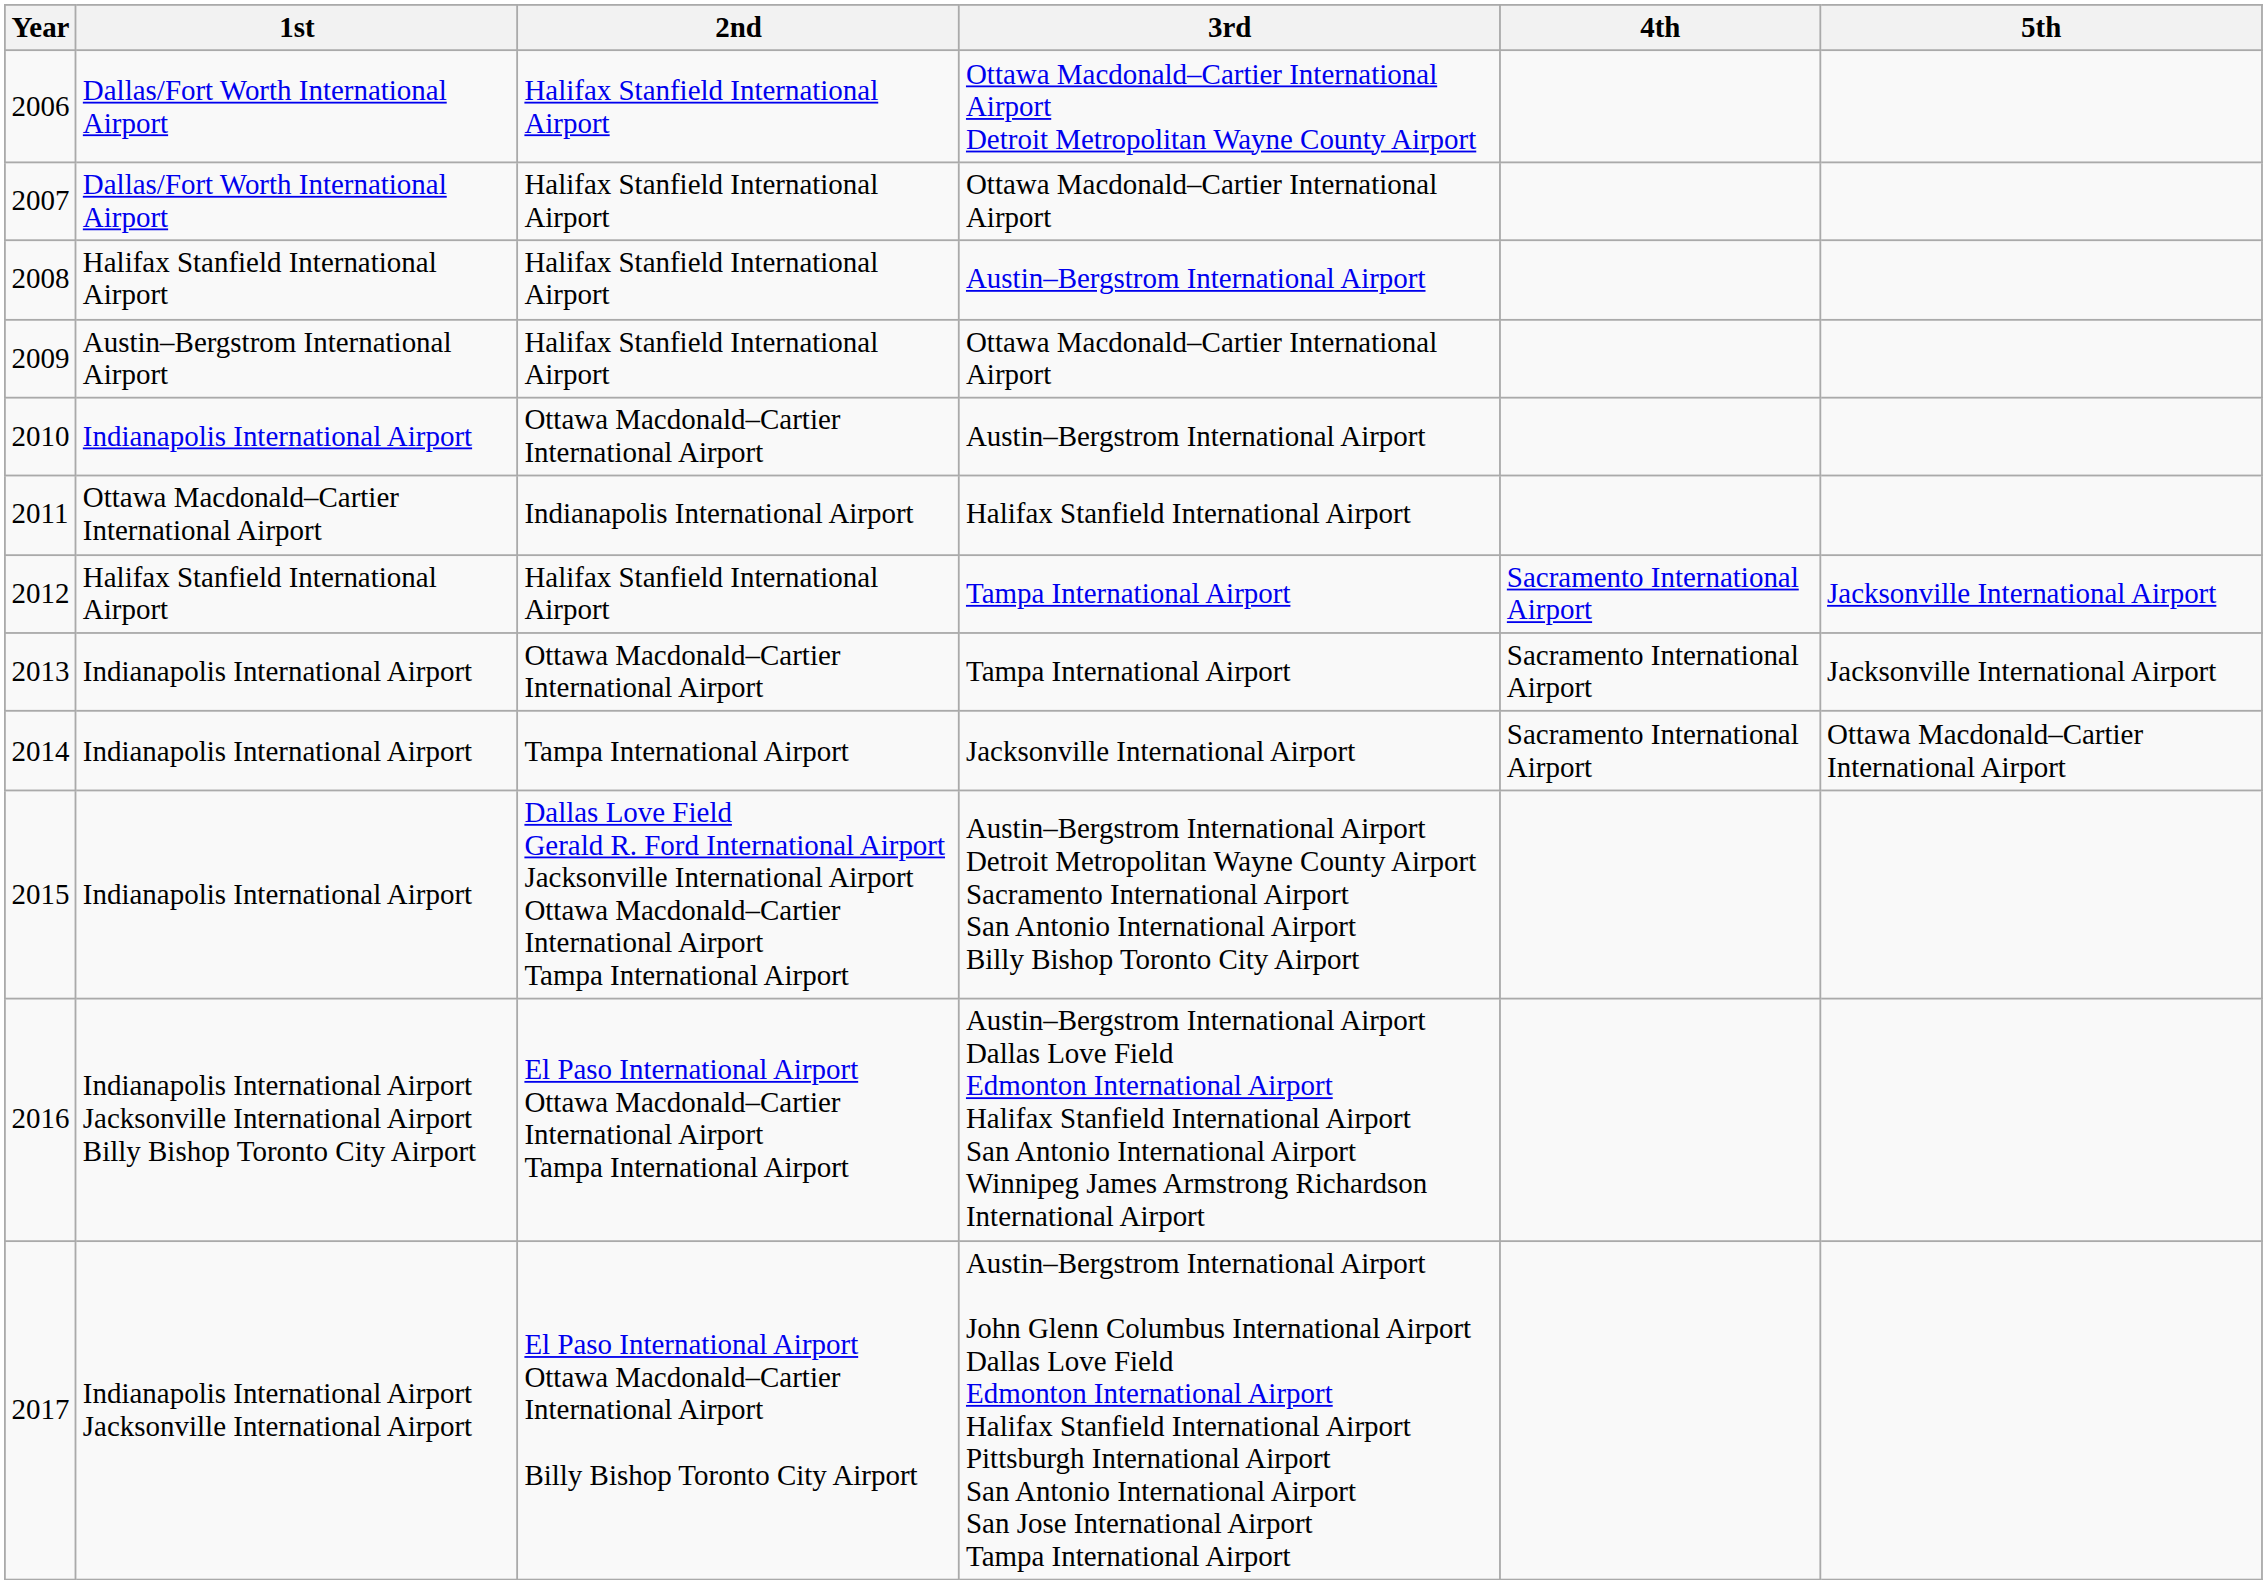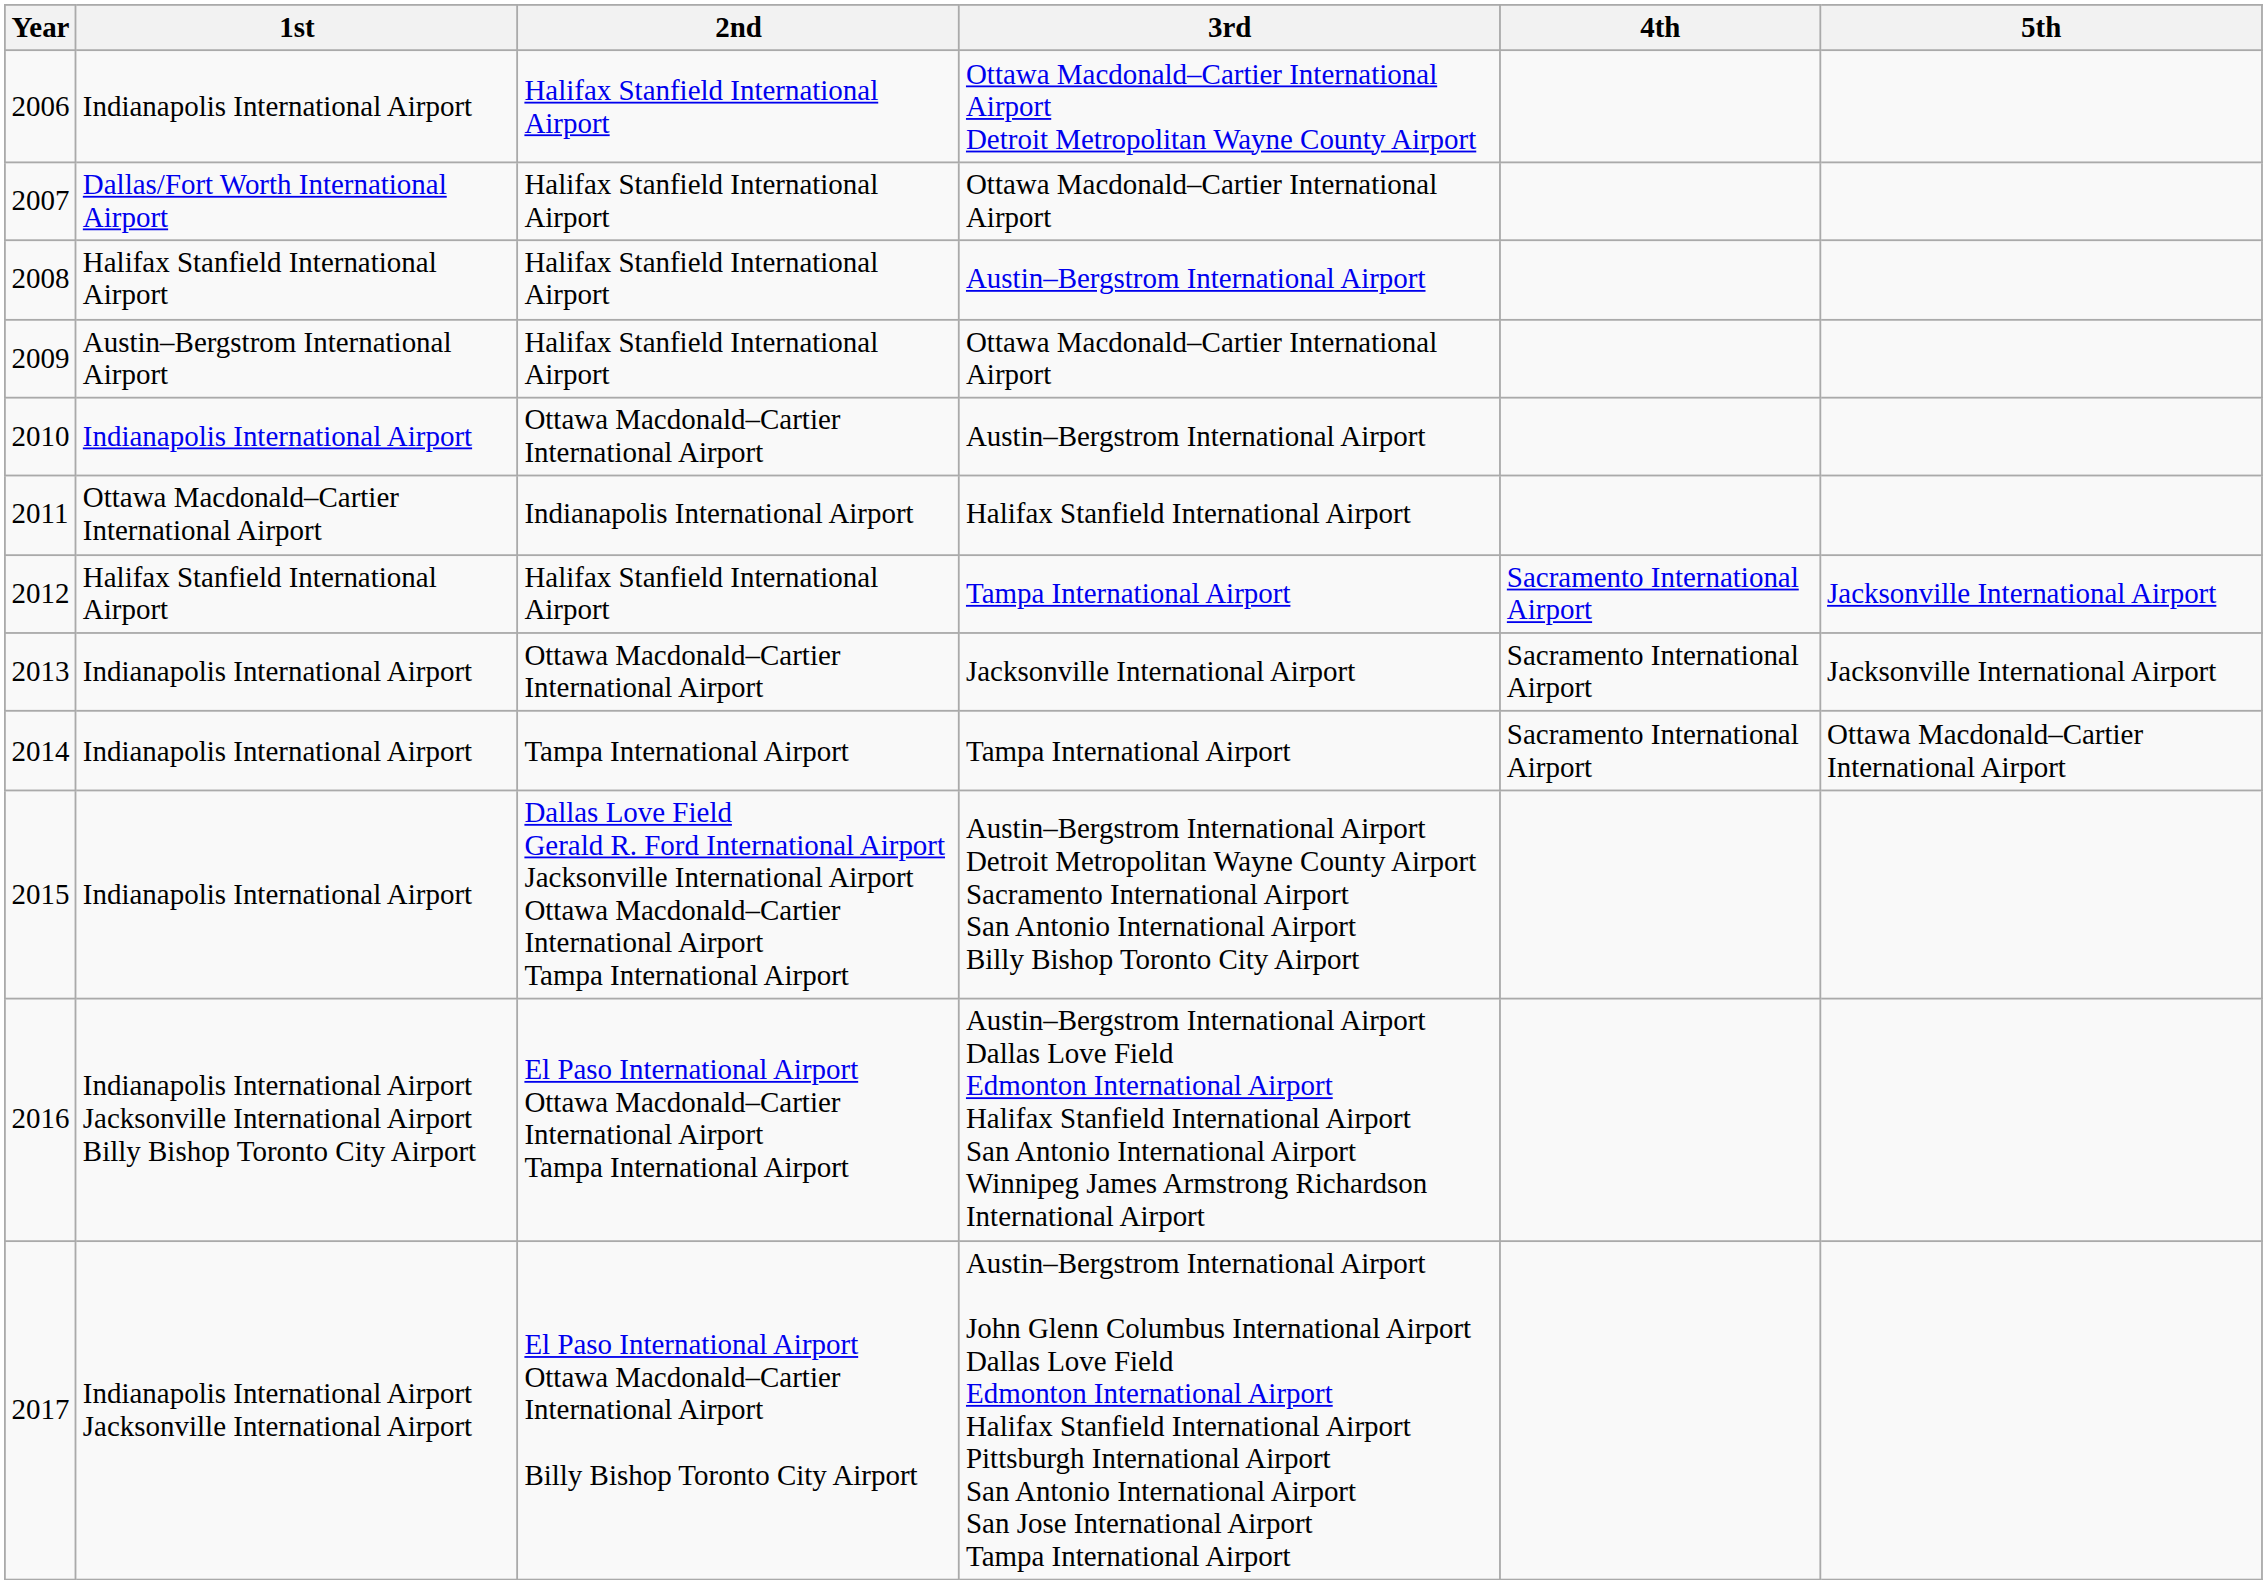2006 | 1st: Dallas/Fort Worth International Airport -> Indianapolis International Airport
2013 | 3rd: Tampa International Airport -> Jacksonville International Airport
2014 | 3rd: Jacksonville International Airport -> Tampa International Airport
